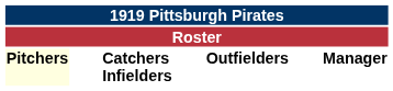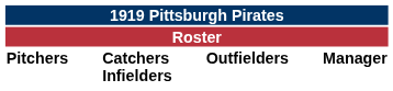Pitchers | column 1: lightyellow background -> no background
